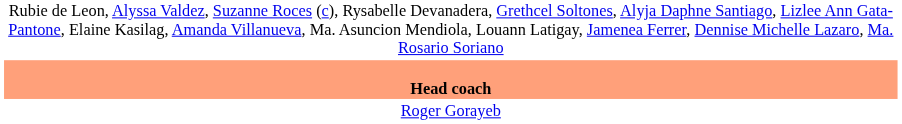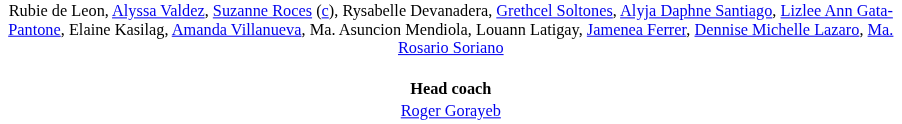Head coach | column 1: lightsalmon background -> no background
